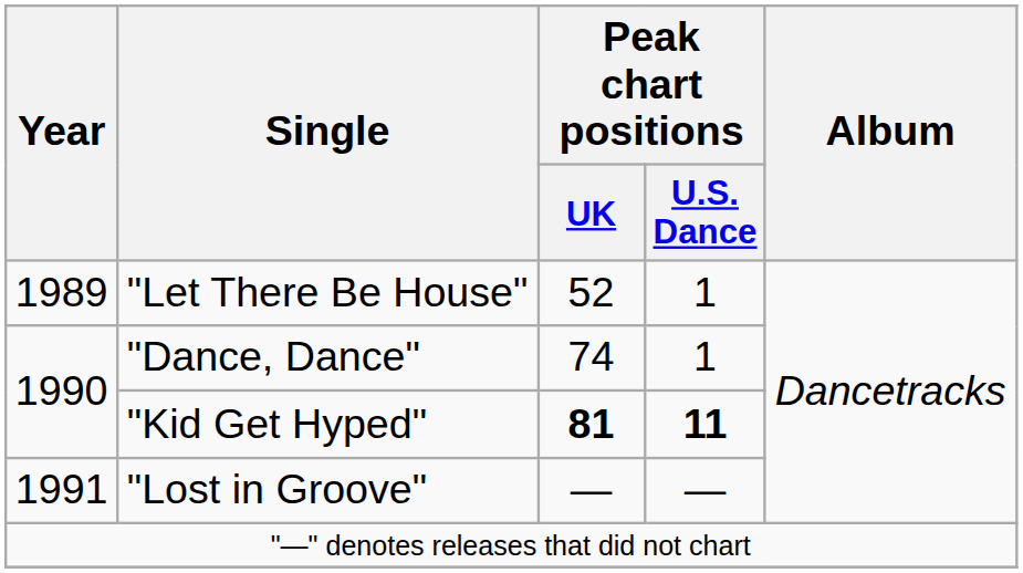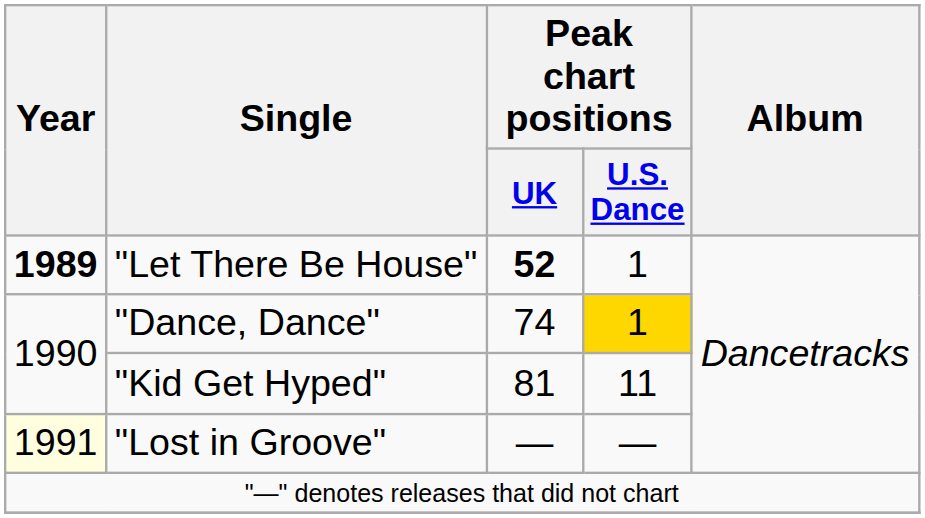"Let There Be House" | Year: normal -> bold
"Let There Be House" | Peak chart positions / UK: normal -> bold
"Dance, Dance" | Peak chart positions / U.S. Dance: no background -> gold background
"Kid Get Hyped" | Peak chart positions / UK: bold -> normal
"Kid Get Hyped" | Peak chart positions / U.S. Dance: bold -> normal
"Lost in Groove" | Year: no background -> lightyellow background
